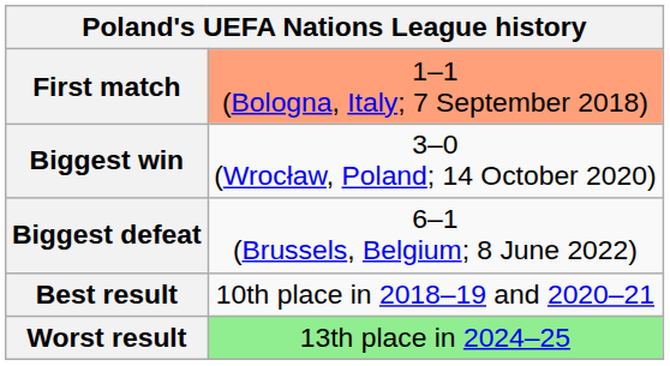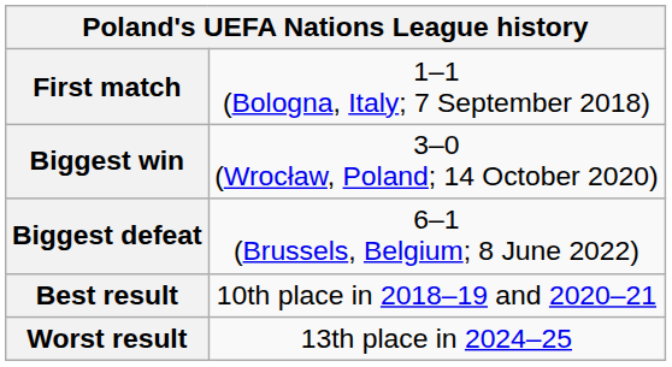First match | column 2: lightsalmon background -> no background
Worst result | column 2: lightgreen background -> no background
